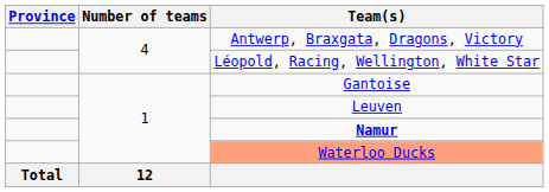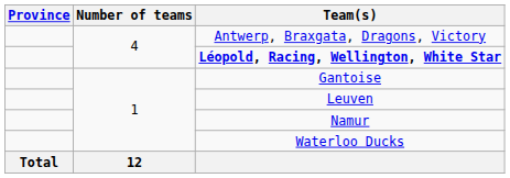Léopold, Racing, Wellington, White Star | Team(s): normal -> bold
Namur | Team(s): bold -> normal
Waterloo Ducks | Team(s): lightsalmon background -> no background
